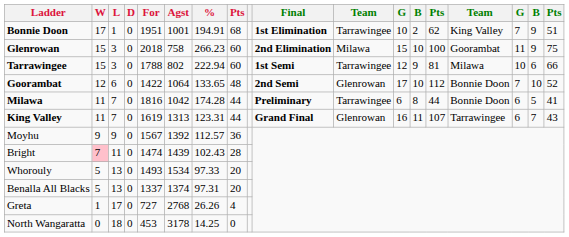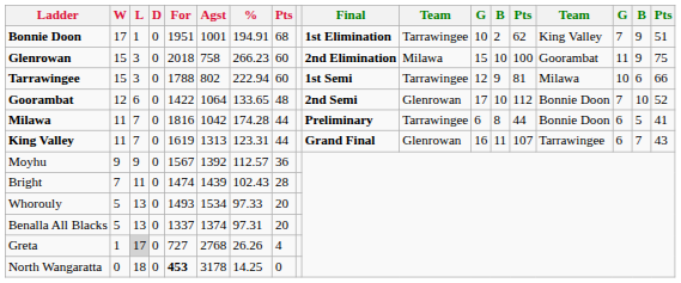Bright | W: pink background -> no background
Greta | L: no background -> lightgrey background
North Wangaratta | For: normal -> bold
